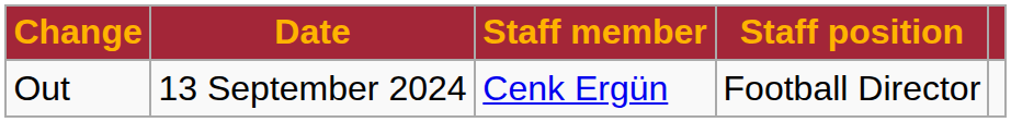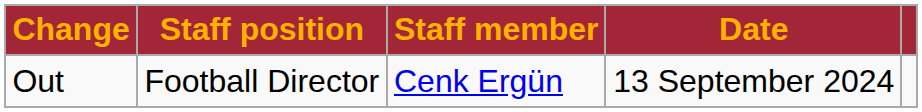columns swapped: Date <-> Staff position
